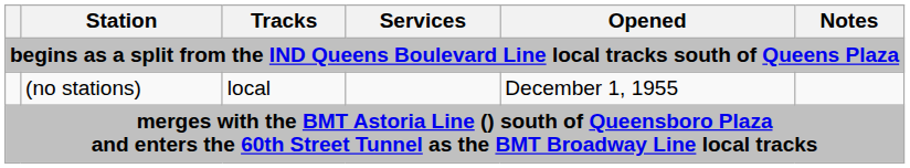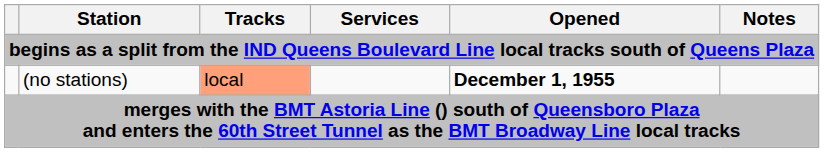(no stations) | Tracks: no background -> lightsalmon background
(no stations) | Opened: normal -> bold
